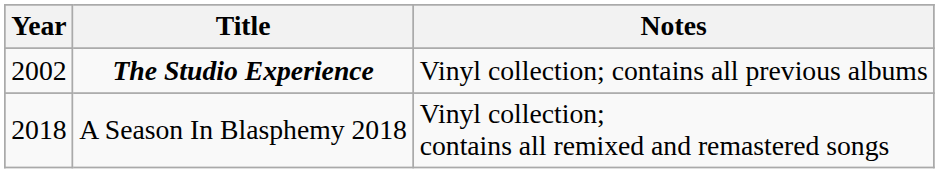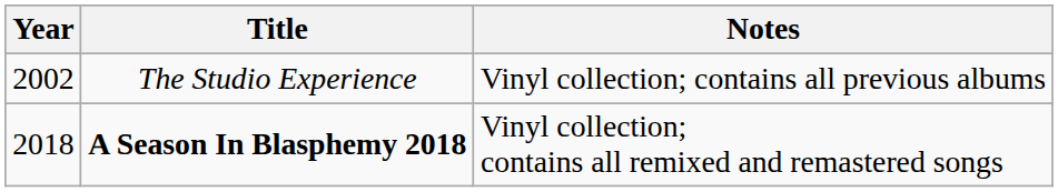row 2 | Title: bold -> normal
row 3 | Title: normal -> bold
